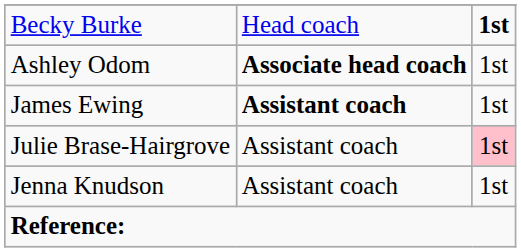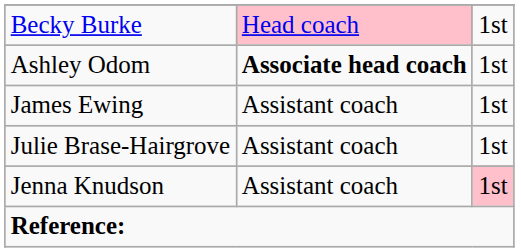Becky Burke | column 2: no background -> pink background
Becky Burke | column 3: bold -> normal
James Ewing | column 2: bold -> normal
Julie Brase-Hairgrove | column 3: pink background -> no background
Jenna Knudson | column 3: no background -> pink background
